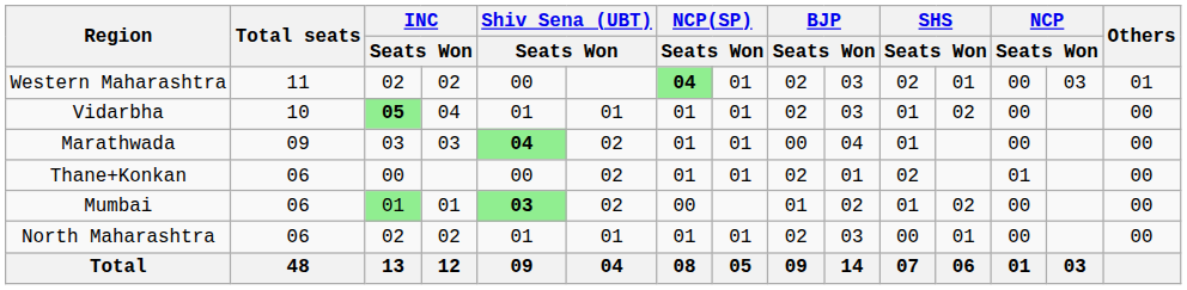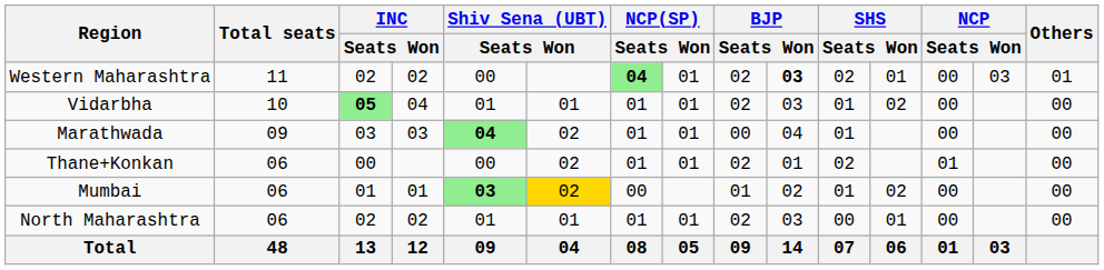Western Maharashtra | column 10: normal -> bold
Mumbai | column 3: lightgreen background -> no background
Mumbai | column 6: no background -> gold background
